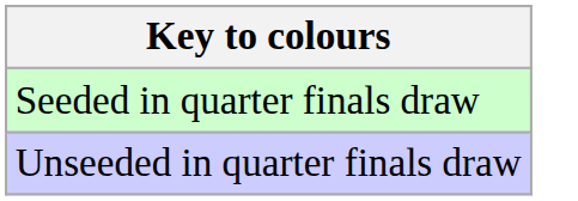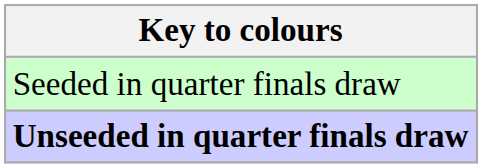row 3 | column 1: normal -> bold
